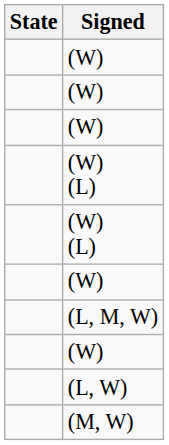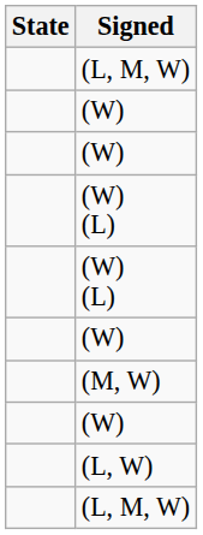row 2 | Signed: (W) -> (L, M, W)
row 8 | Signed: (L, M, W) -> (M, W)
row 11 | Signed: (M, W) -> (L, M, W)
